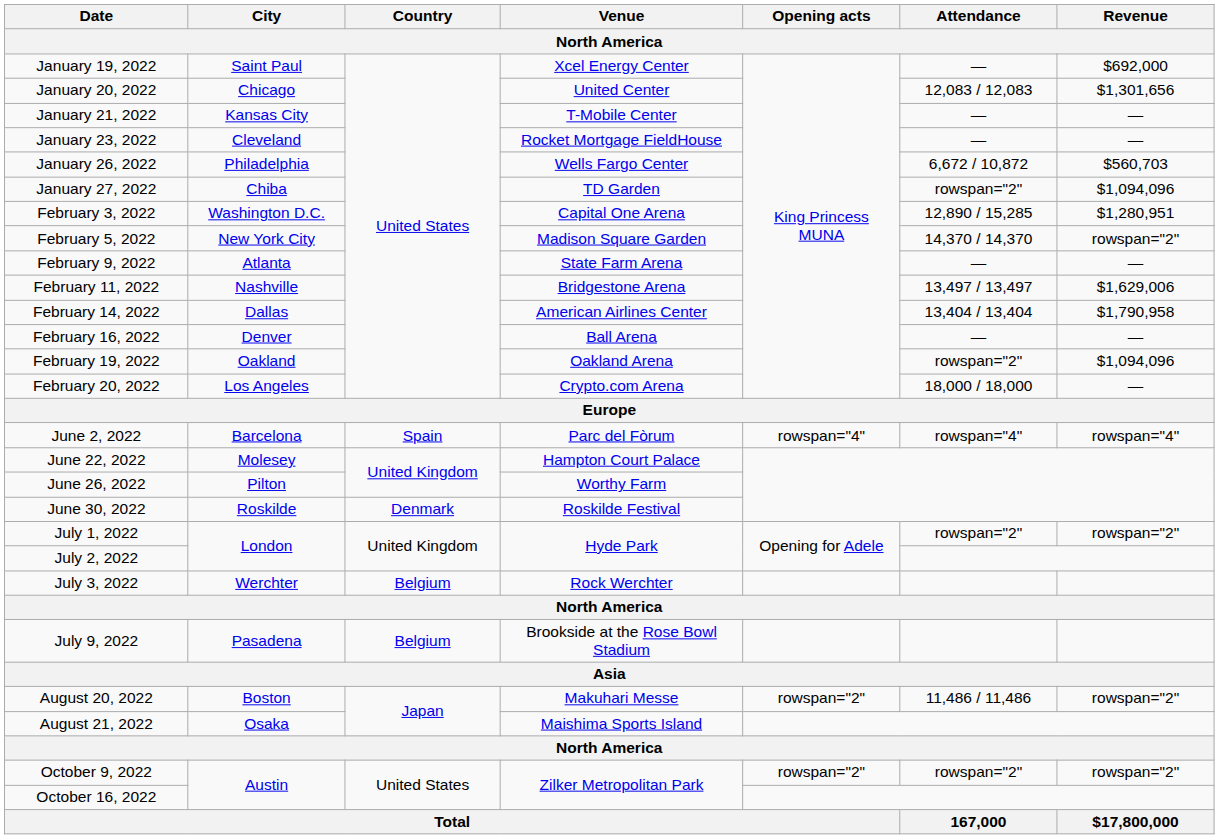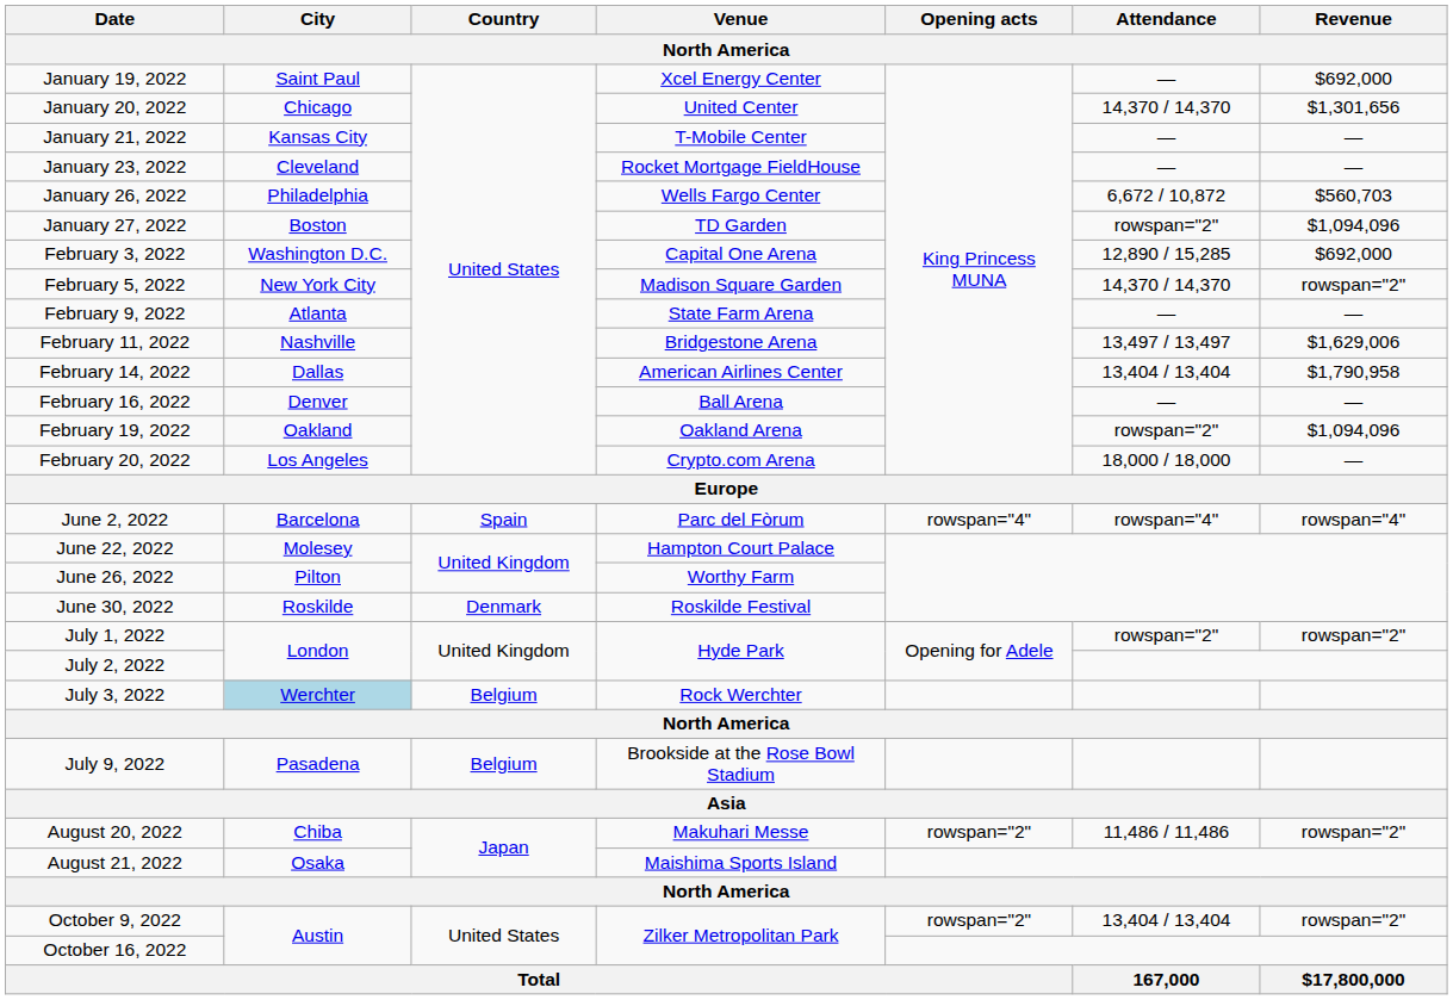January 20, 2022 | Attendance: 12,083 / 12,083 -> 14,370 / 14,370
January 27, 2022 | City: Chiba -> Boston
February 3, 2022 | Revenue: $1,280,951 -> $692,000
July 3, 2022 | City: no background -> lightblue background
August 20, 2022 | City: Boston -> Chiba
October 9, 2022 | Attendance: rowspan="2" -> 13,404 / 13,404
